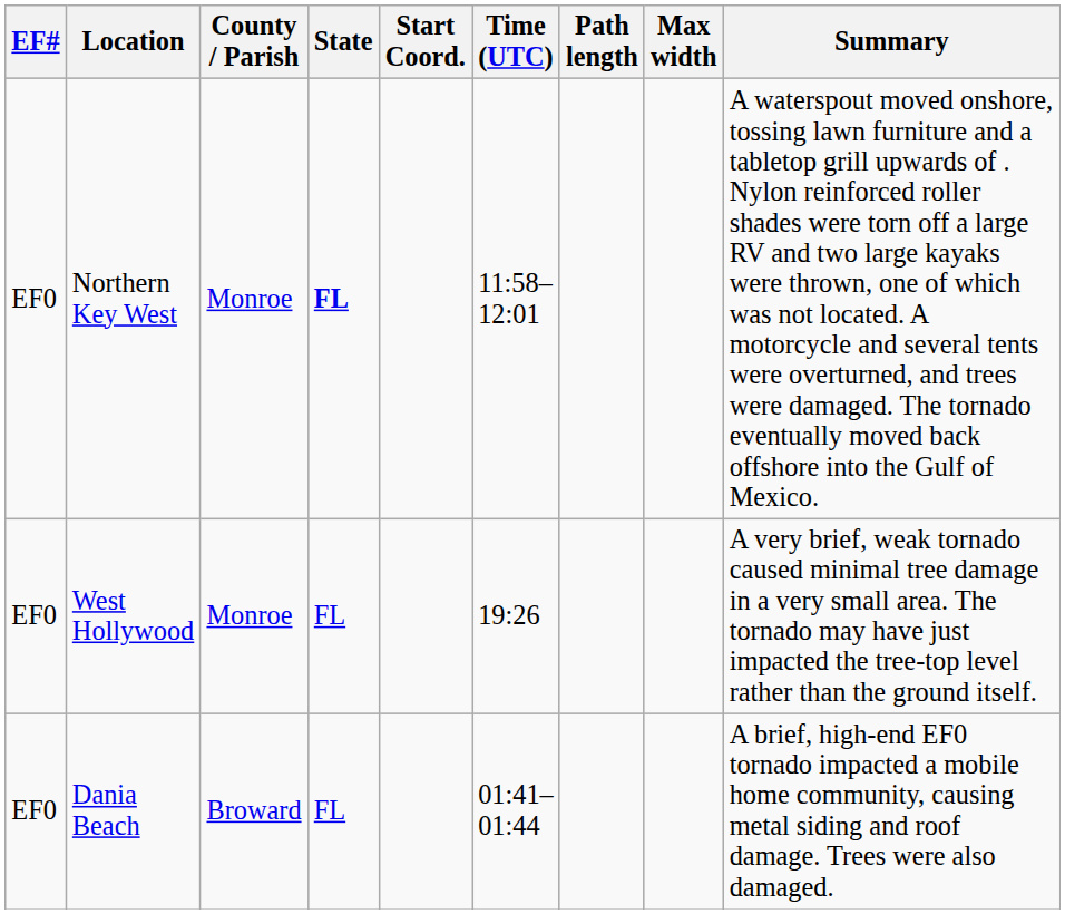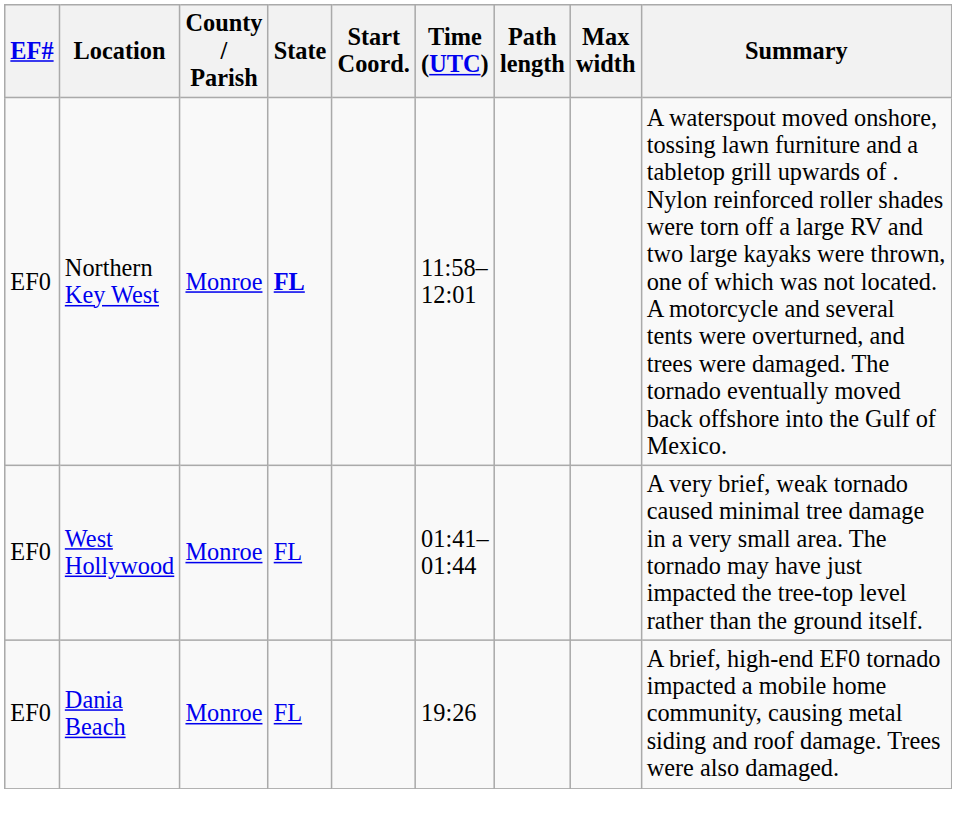West Hollywood | Time (UTC): 19:26 -> 01:41–01:44
Dania Beach | County / Parish: Broward -> Monroe
Dania Beach | Time (UTC): 01:41–01:44 -> 19:26
